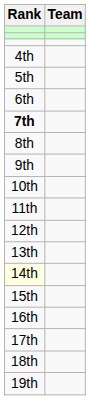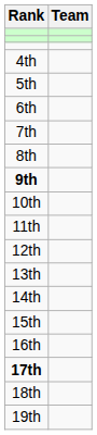row 8 | Rank: bold -> normal
row 10 | Rank: normal -> bold
row 15 | Rank: lightyellow background -> no background
row 18 | Rank: normal -> bold
